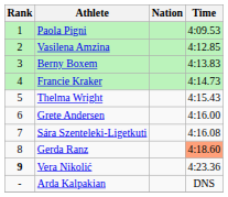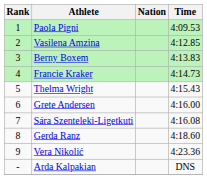Gerda Ranz | Time: lightsalmon background -> no background
Vera Nikolić | Rank: bold -> normal
